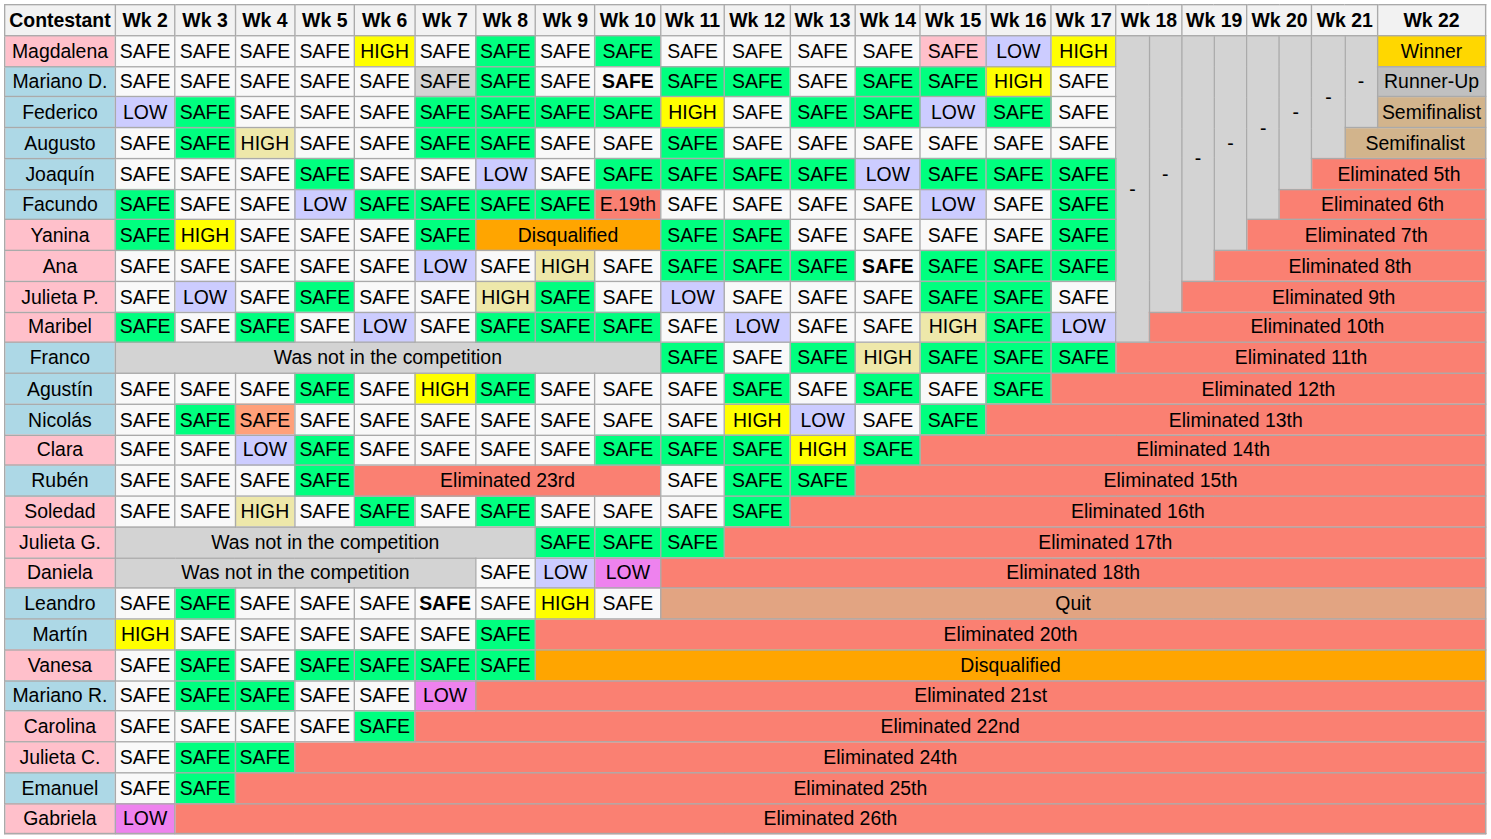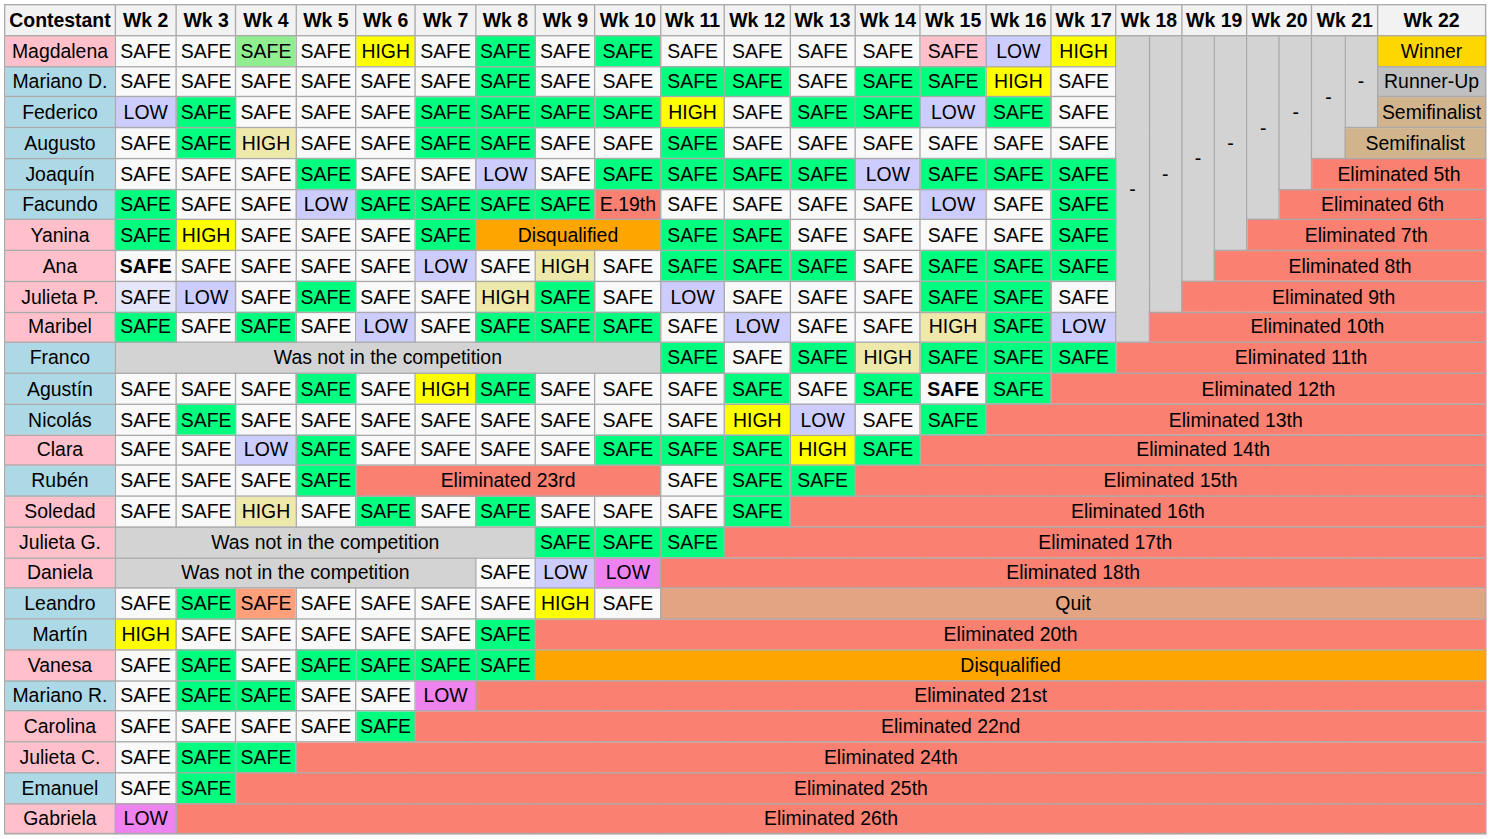Magdalena | Wk 4: no background -> lightgreen background
Mariano D. | Wk 7: lightgrey background -> no background
Mariano D. | Wk 10: bold -> normal
Ana | Wk 2: normal -> bold
Ana | Wk 14: bold -> normal
Julieta P. | Wk 2: no background -> lavender background
Agustín | Wk 15: normal -> bold
Nicolás | Wk 4: lightsalmon background -> no background
Leandro | Wk 4: no background -> lightsalmon background
Leandro | Wk 7: bold -> normal
